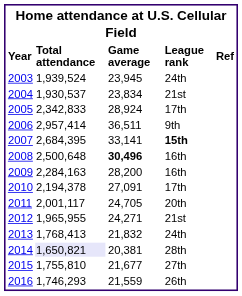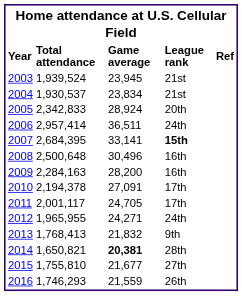2003 | column 4: 24th -> 21st
2005 | column 4: 17th -> 20th
2006 | column 4: 9th -> 24th
2008 | column 3: bold -> normal
2011 | column 4: 20th -> 17th
2012 | column 4: 21st -> 24th
2013 | column 4: 24th -> 9th
2014 | column 2: lavender background -> no background
2014 | column 3: normal -> bold
